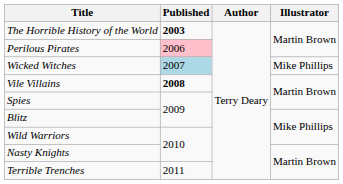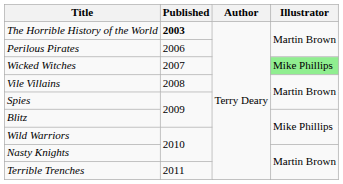Perilous Pirates | Published: pink background -> no background
Wicked Witches | Published: lightblue background -> no background
Wicked Witches | Illustrator: no background -> lightgreen background
Vile Villains | Published: bold -> normal
